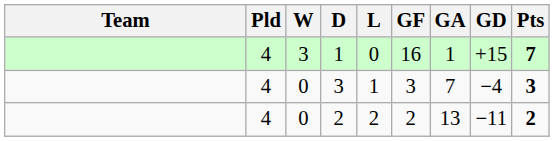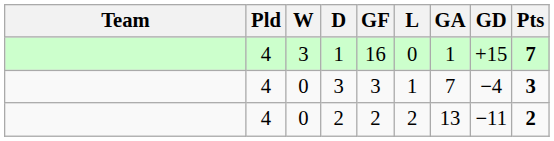columns swapped: L <-> GF
